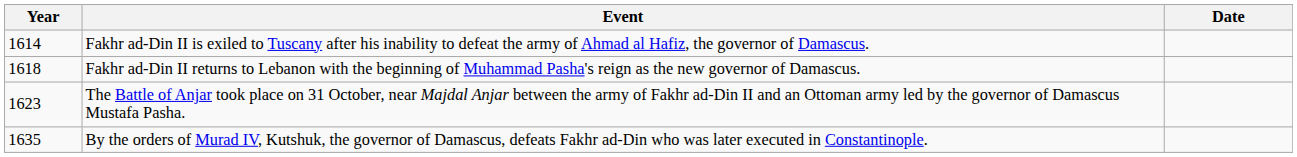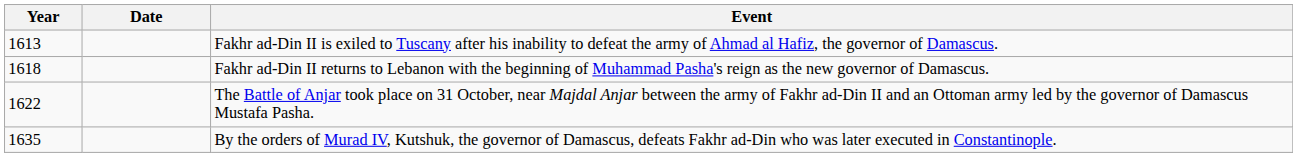columns swapped: Date <-> Event
row 2 | Year: 1614 -> 1613
row 4 | Year: 1623 -> 1622
